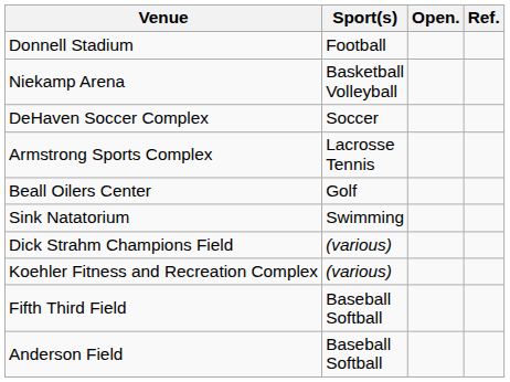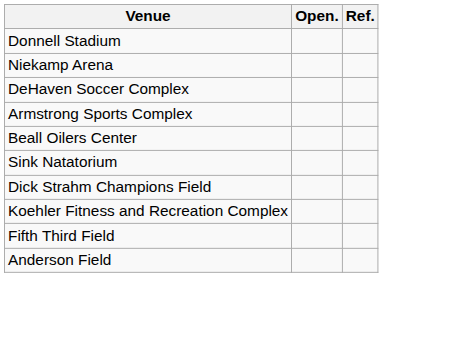- column: Sport(s) | Football | Basketball Volleyball | Soccer | Lacrosse Tennis | Golf | Swimming | (various) | (various) | Baseball Softball | Baseball Softball
